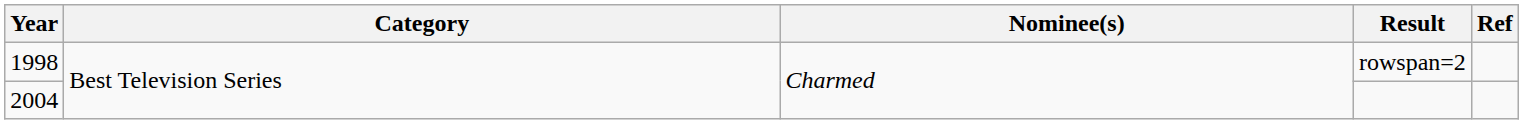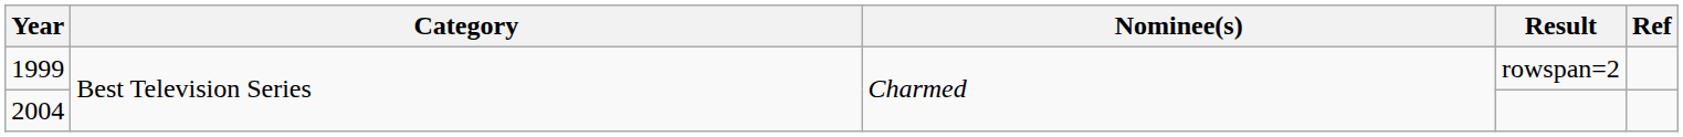rowspan=2 | Year: 1998 -> 1999
